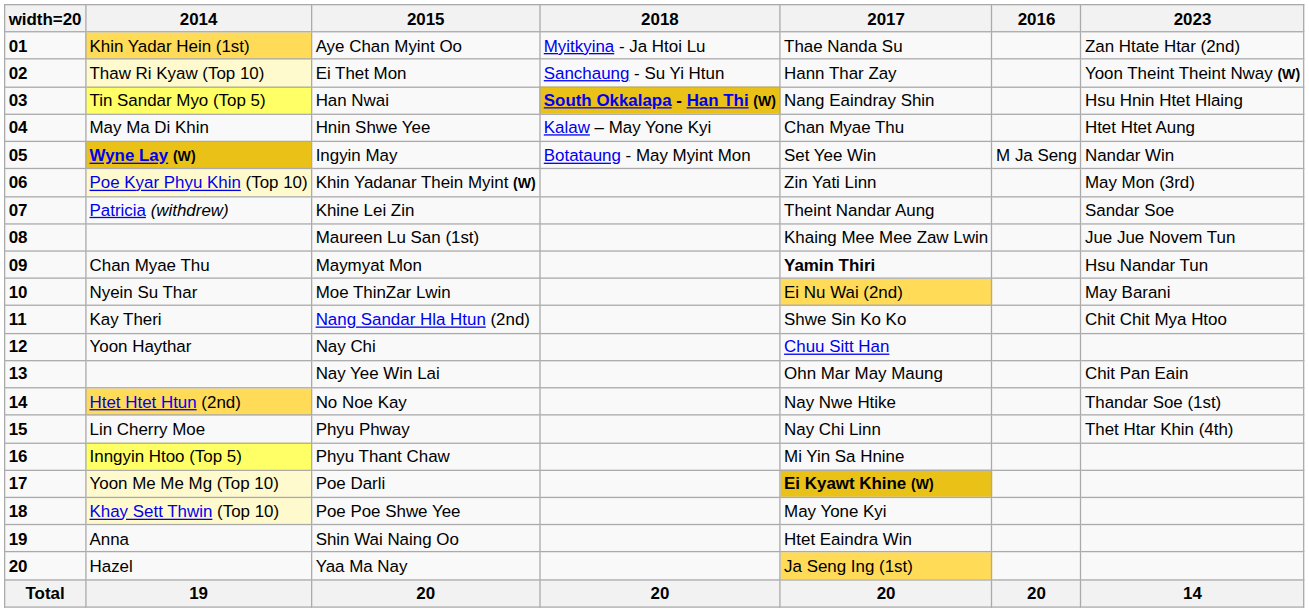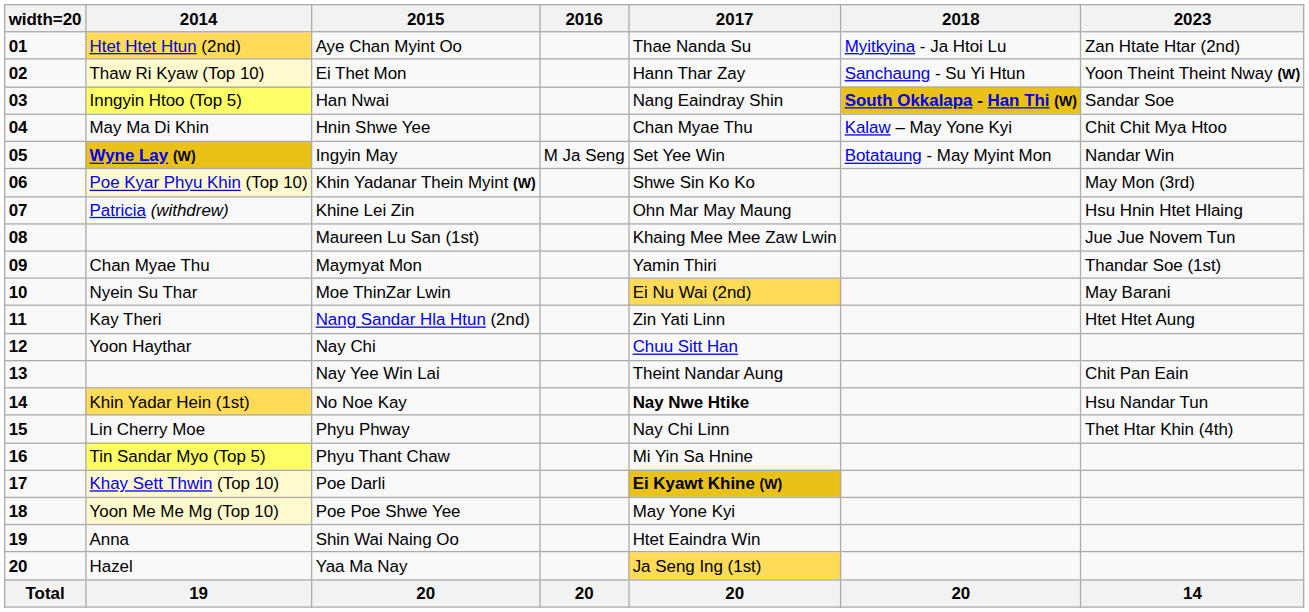columns swapped: 2016 <-> 2018
Aye Chan Myint Oo | 2014: Khin Yadar Hein (1st) -> Htet Htet Htun (2nd)
Han Nwai | 2014: Tin Sandar Myo (Top 5) -> Inngyin Htoo (Top 5)
Han Nwai | 2023: Hsu Hnin Htet Hlaing -> Sandar Soe
Hnin Shwe Yee | 2023: Htet Htet Aung -> Chit Chit Mya Htoo
Khin Yadanar Thein Myint (W) | 2017: Zin Yati Linn -> Shwe Sin Ko Ko
Khine Lei Zin | 2017: Theint Nandar Aung -> Ohn Mar May Maung
Khine Lei Zin | 2023: Sandar Soe -> Hsu Hnin Htet Hlaing
Maymyat Mon | 2017: bold -> normal
Maymyat Mon | 2023: Hsu Nandar Tun -> Thandar Soe (1st)
Nang Sandar Hla Htun (2nd) | 2017: Shwe Sin Ko Ko -> Zin Yati Linn
Nang Sandar Hla Htun (2nd) | 2023: Chit Chit Mya Htoo -> Htet Htet Aung
Nay Yee Win Lai | 2017: Ohn Mar May Maung -> Theint Nandar Aung
No Noe Kay | 2014: Htet Htet Htun (2nd) -> Khin Yadar Hein (1st)
No Noe Kay | 2017: normal -> bold
No Noe Kay | 2023: Thandar Soe (1st) -> Hsu Nandar Tun
Phyu Thant Chaw | 2014: Inngyin Htoo (Top 5) -> Tin Sandar Myo (Top 5)
Poe Darli | 2014: Yoon Me Me Mg (Top 10) -> Khay Sett Thwin (Top 10)
Poe Poe Shwe Yee | 2014: Khay Sett Thwin (Top 10) -> Yoon Me Me Mg (Top 10)
